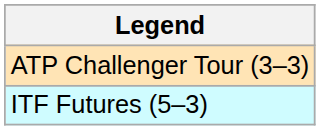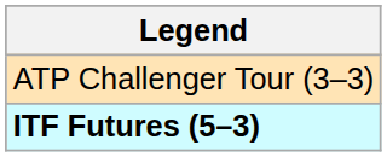row 3 | column 1: normal -> bold
